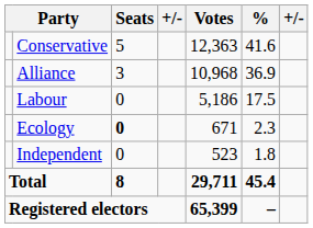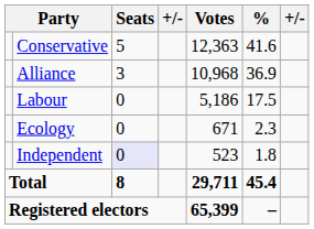Ecology | Seats: bold -> normal
Independent | Seats: no background -> lavender background
